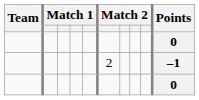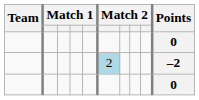row 4 | column 6: no background -> lightblue background
row 4 | Points: –1 -> –2
